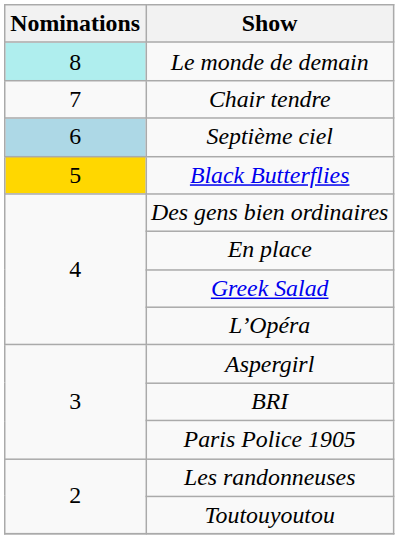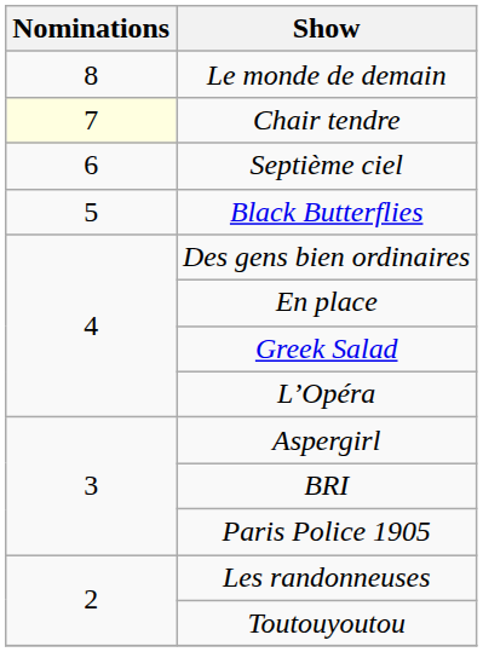Le monde de demain | Nominations: paleturquoise background -> no background
Chair tendre | Nominations: no background -> lightyellow background
Septième ciel | Nominations: lightblue background -> no background
Black Butterflies | Nominations: gold background -> no background
